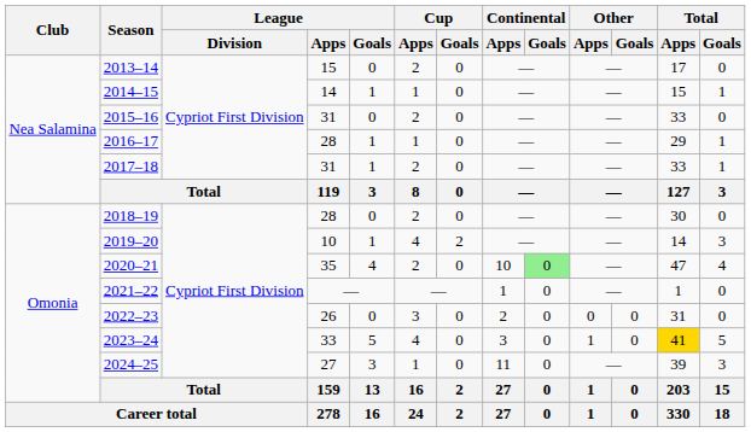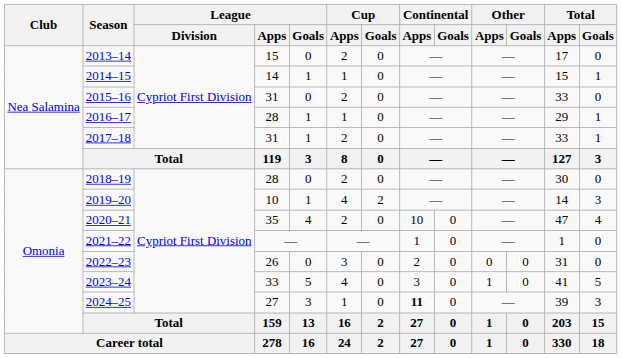2020–21 | Continental / Goals: lightgreen background -> no background
2023–24 | Total / Apps: gold background -> no background
2024–25 | Continental / Apps: normal -> bold
